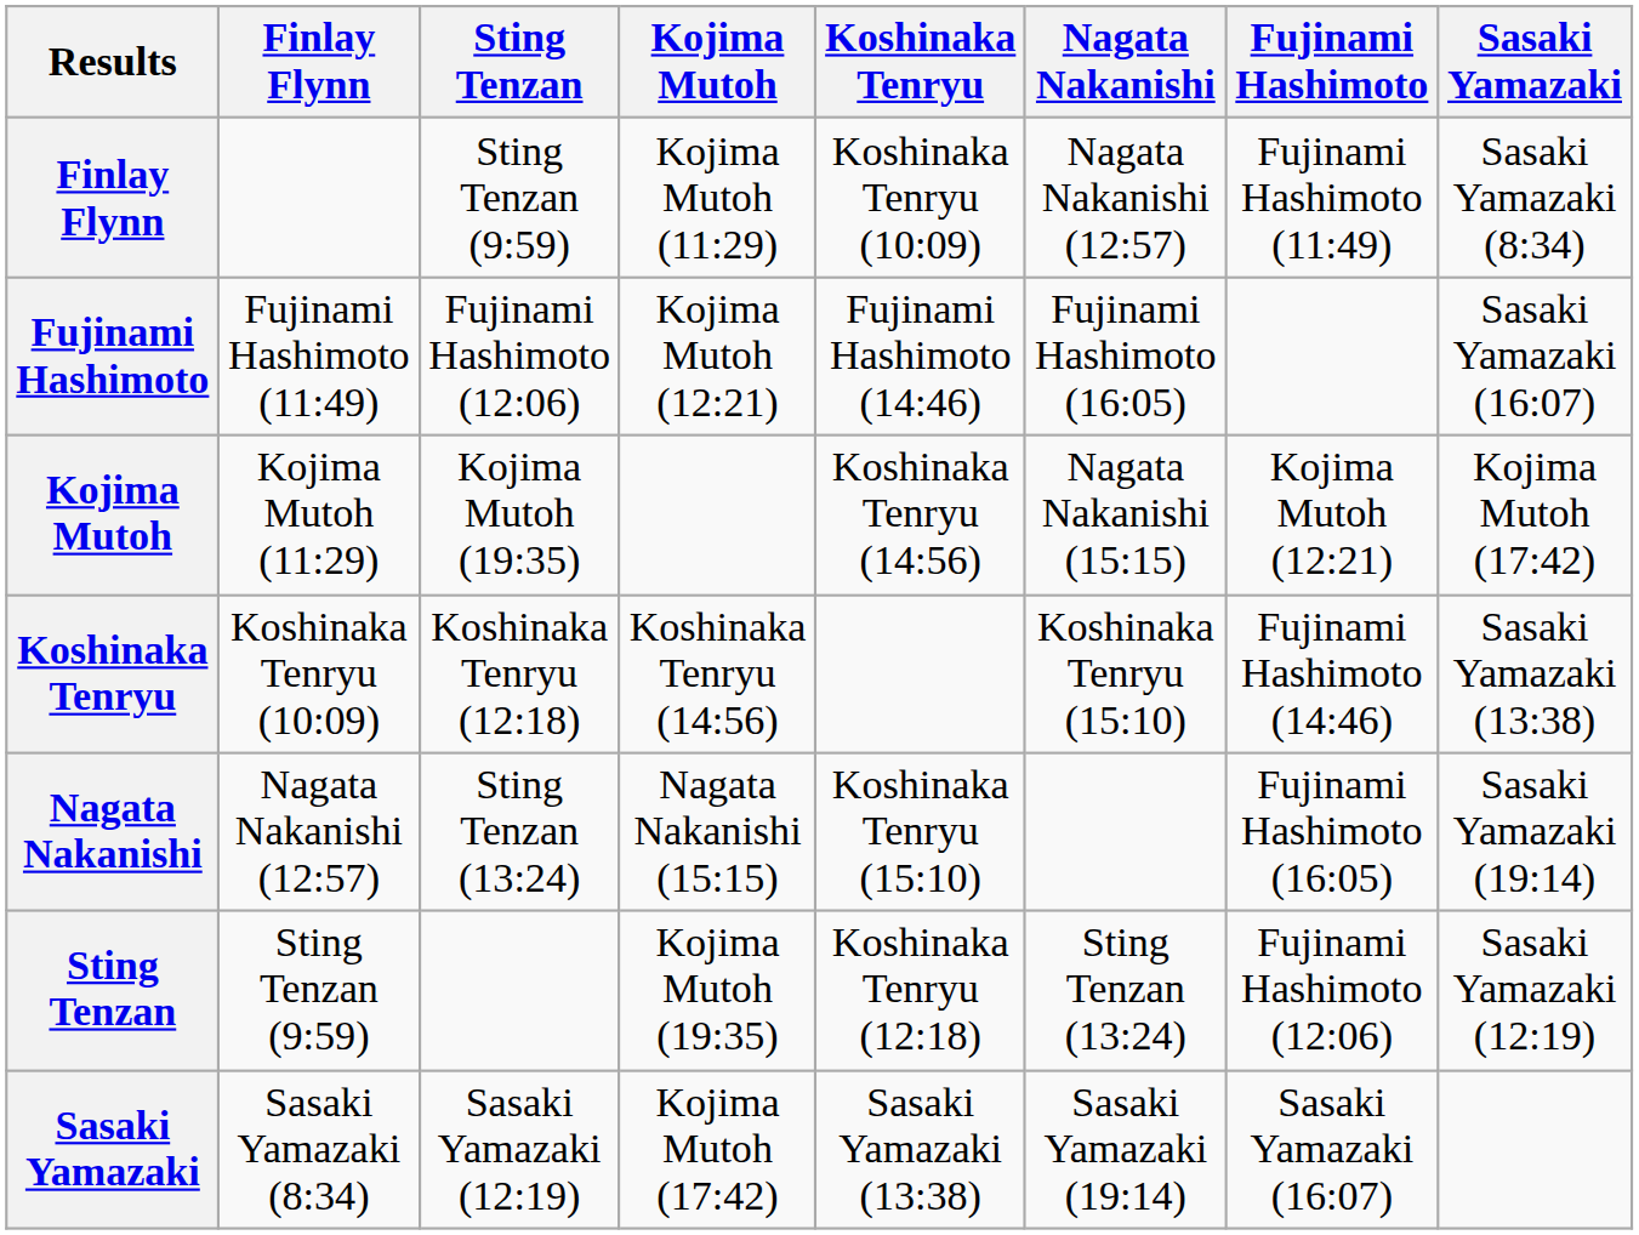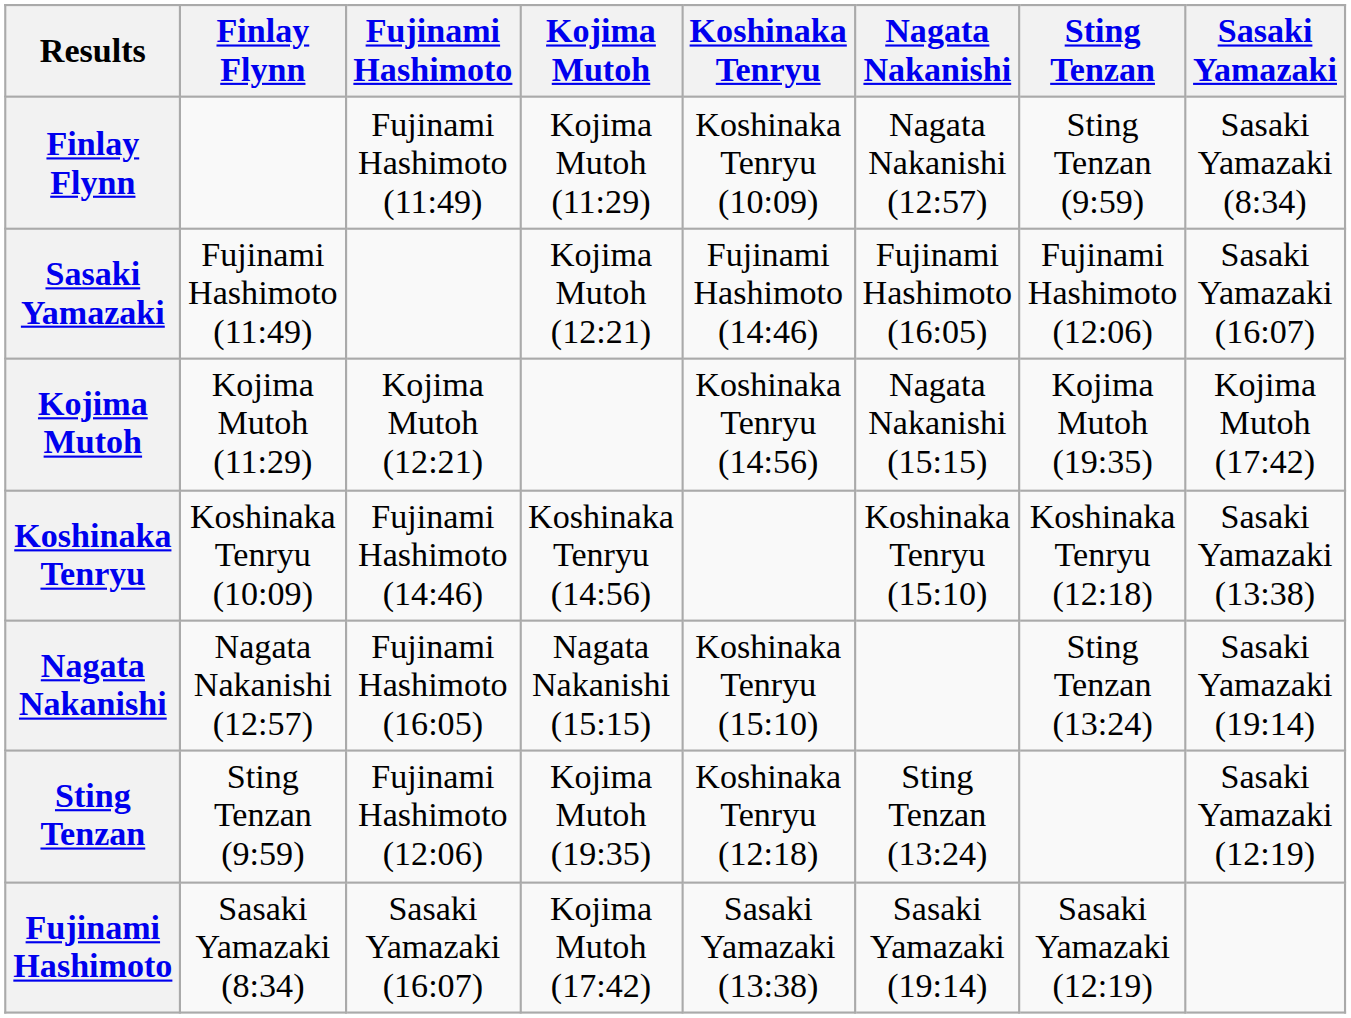columns swapped: Fujinami Hashimoto <-> Sting Tenzan
row 3 | Results: Fujinami Hashimoto -> Sasaki Yamazaki
row 8 | Results: Sasaki Yamazaki -> Fujinami Hashimoto
